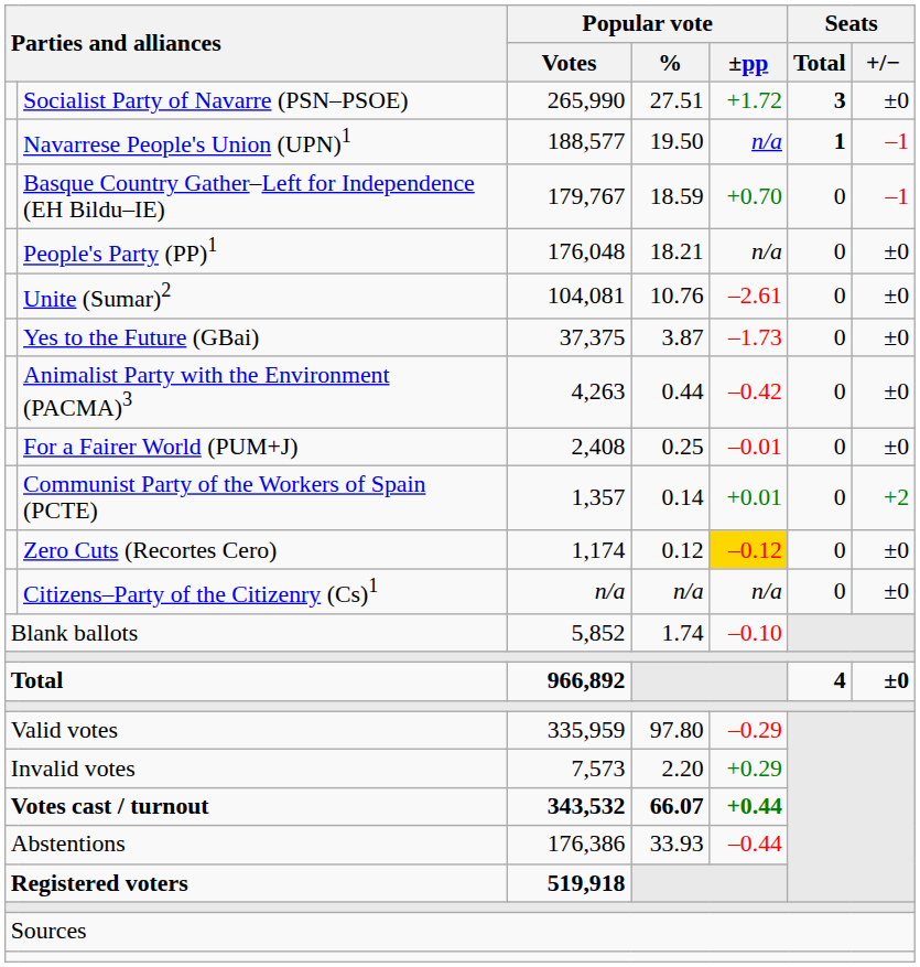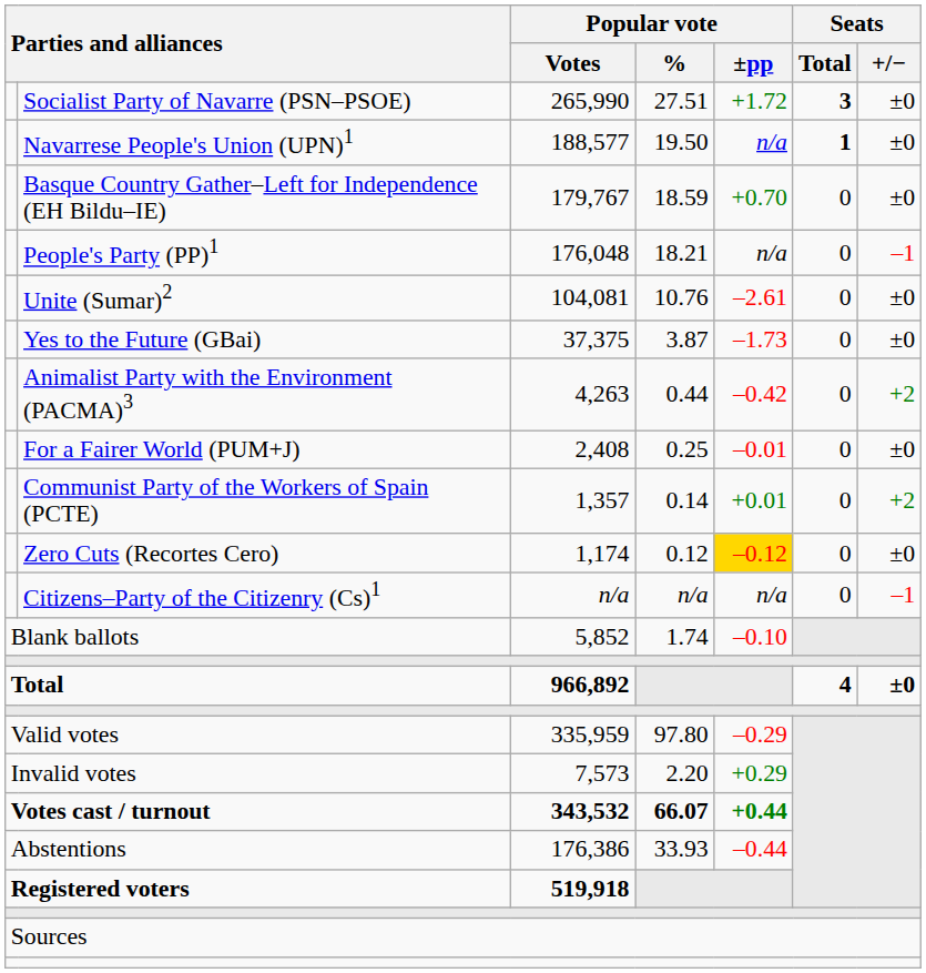Navarrese People's Union (UPN)1 | Seats / +/−: –1 -> ±0
Basque Country Gather–Left for Independence (EH Bildu–IE) | Seats / +/−: –1 -> ±0
People's Party (PP)1 | Seats / +/−: ±0 -> –1
Animalist Party with the Environment (PACMA)3 | Seats / +/−: ±0 -> +2
Citizens–Party of the Citizenry (Cs)1 | Seats / +/−: ±0 -> –1
